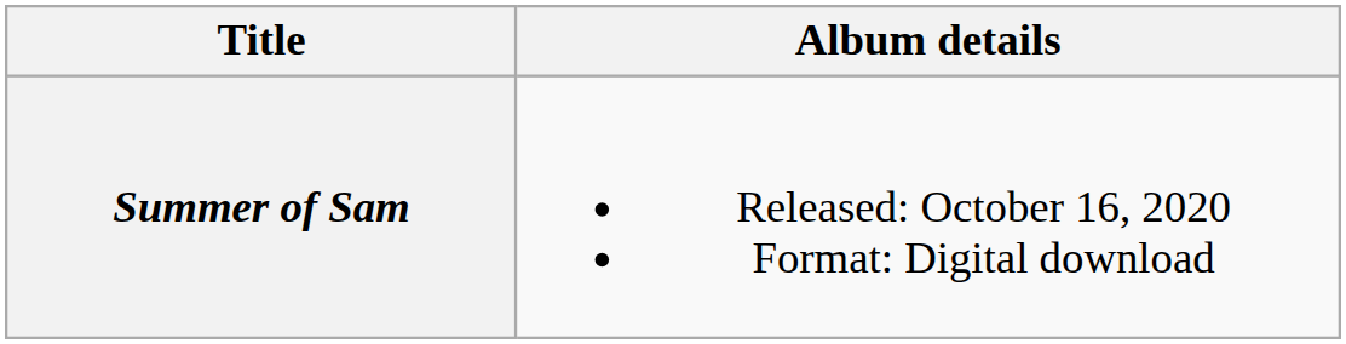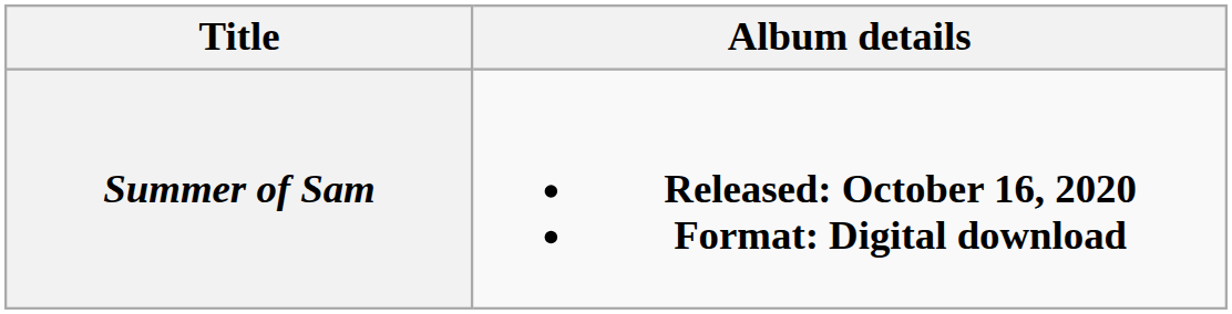Summer of Sam | Album details: normal -> bold
